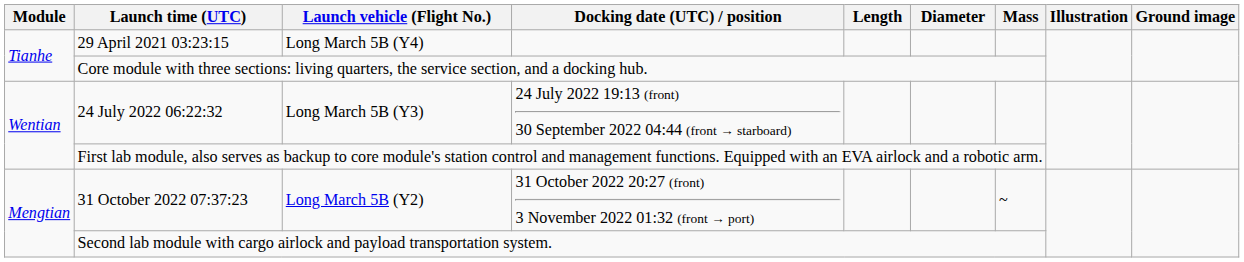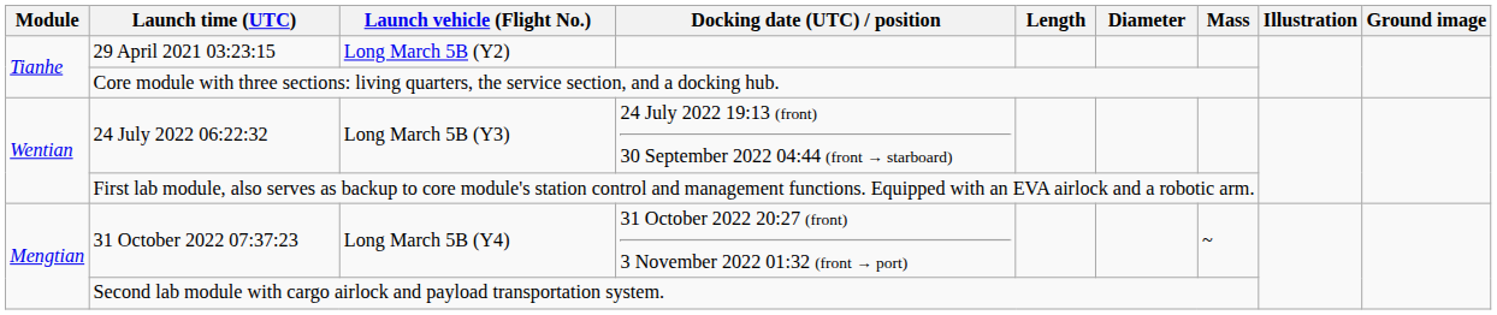29 April 2021 03:23:15 | Launch vehicle (Flight No.): Long March 5B (Y4) -> Long March 5B (Y2)
31 October 2022 07:37:23 | Launch vehicle (Flight No.): Long March 5B (Y2) -> Long March 5B (Y4)
